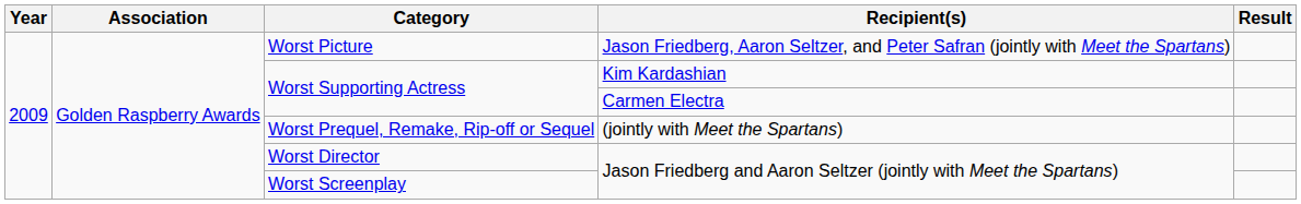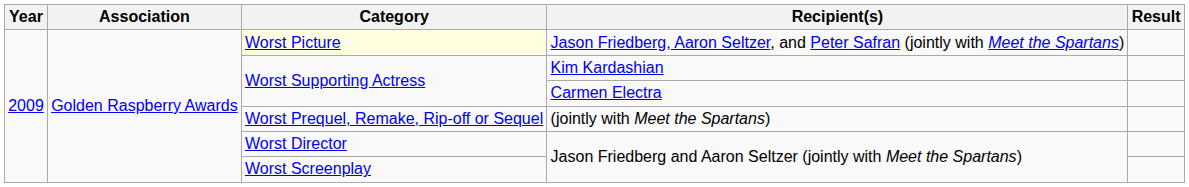Worst Picture | Category: no background -> lightyellow background
